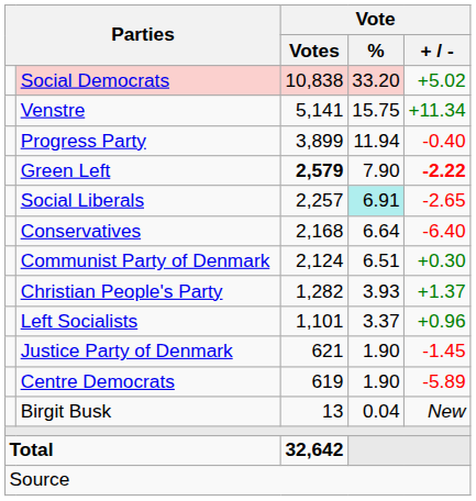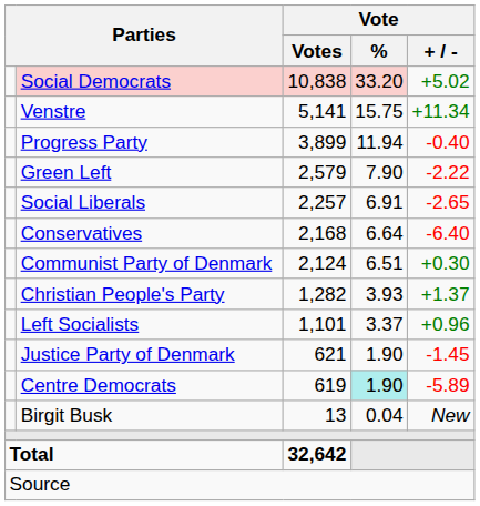Green Left | Vote / Votes: bold -> normal
Green Left | Vote / + / -: bold -> normal
Social Liberals | Vote / %: paleturquoise background -> no background
Centre Democrats | Vote / %: no background -> paleturquoise background
